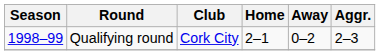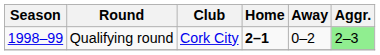Qualifying round | Home: normal -> bold
Qualifying round | Aggr.: no background -> lightgreen background
